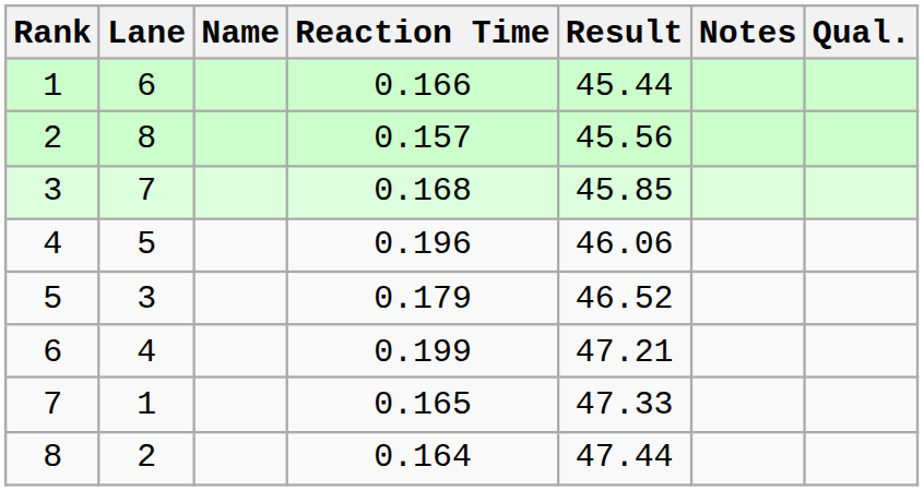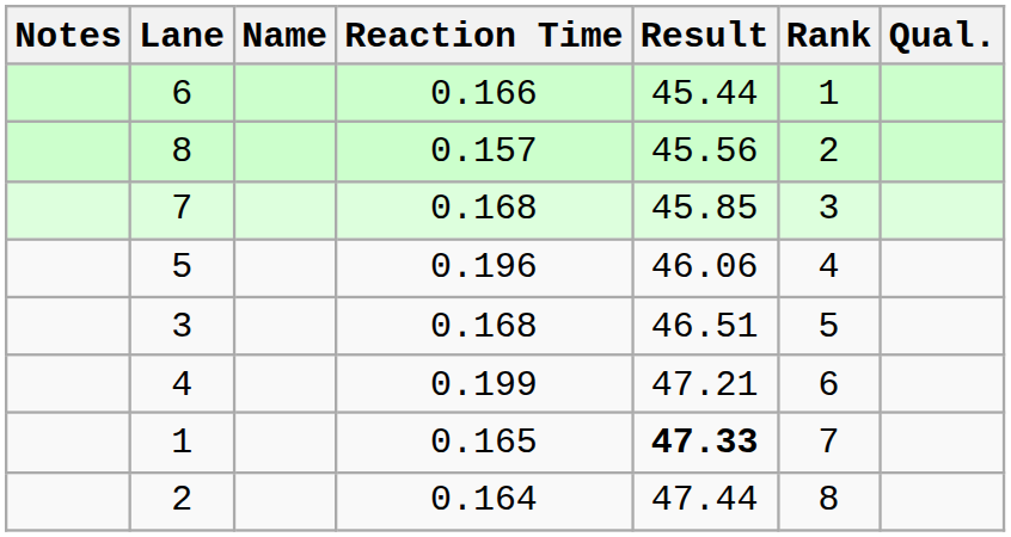columns swapped: Rank <-> Notes
row 6 | Reaction Time: 0.179 -> 0.168
row 6 | Result: 46.52 -> 46.51
row 8 | Result: normal -> bold
